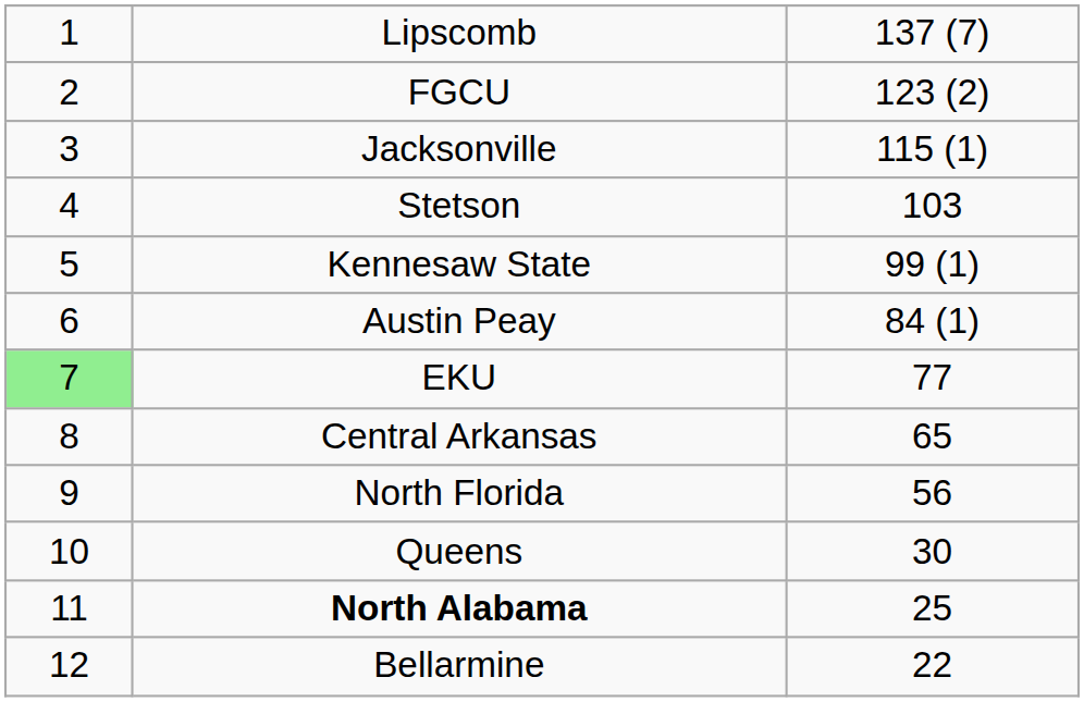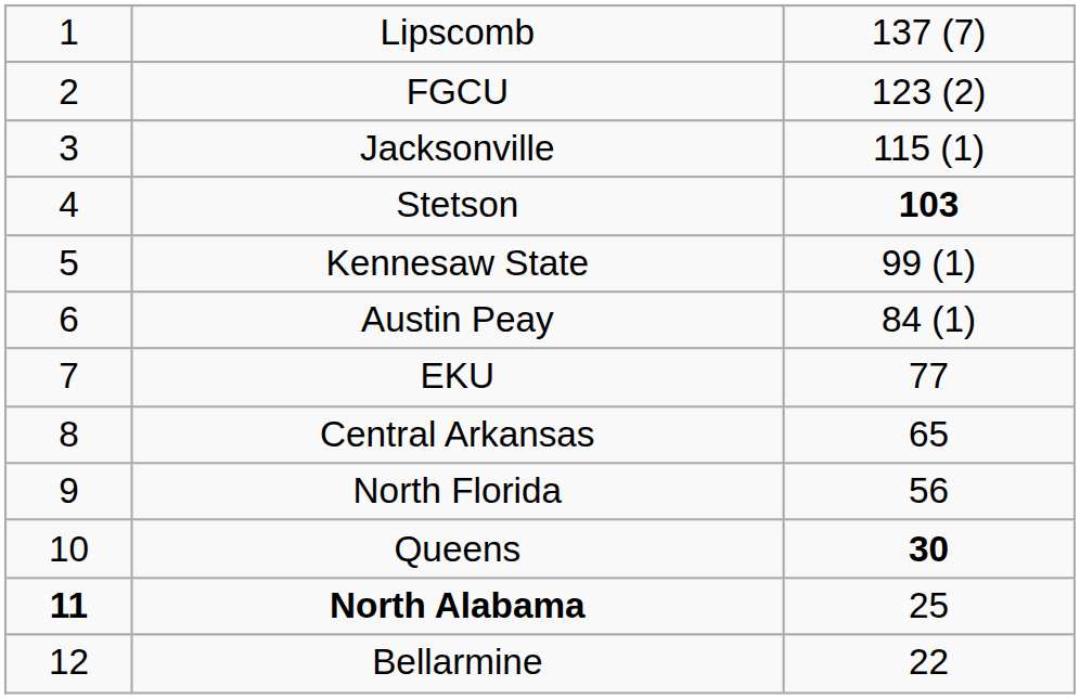Stetson | column 3: normal -> bold
EKU | column 1: lightgreen background -> no background
Queens | column 3: normal -> bold
North Alabama | column 1: normal -> bold
